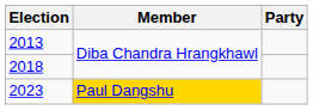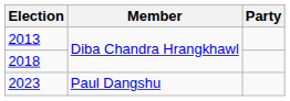2023 | Member: gold background -> no background
